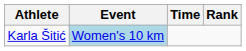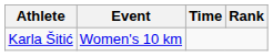Karla Šitić | Event: lightblue background -> no background
